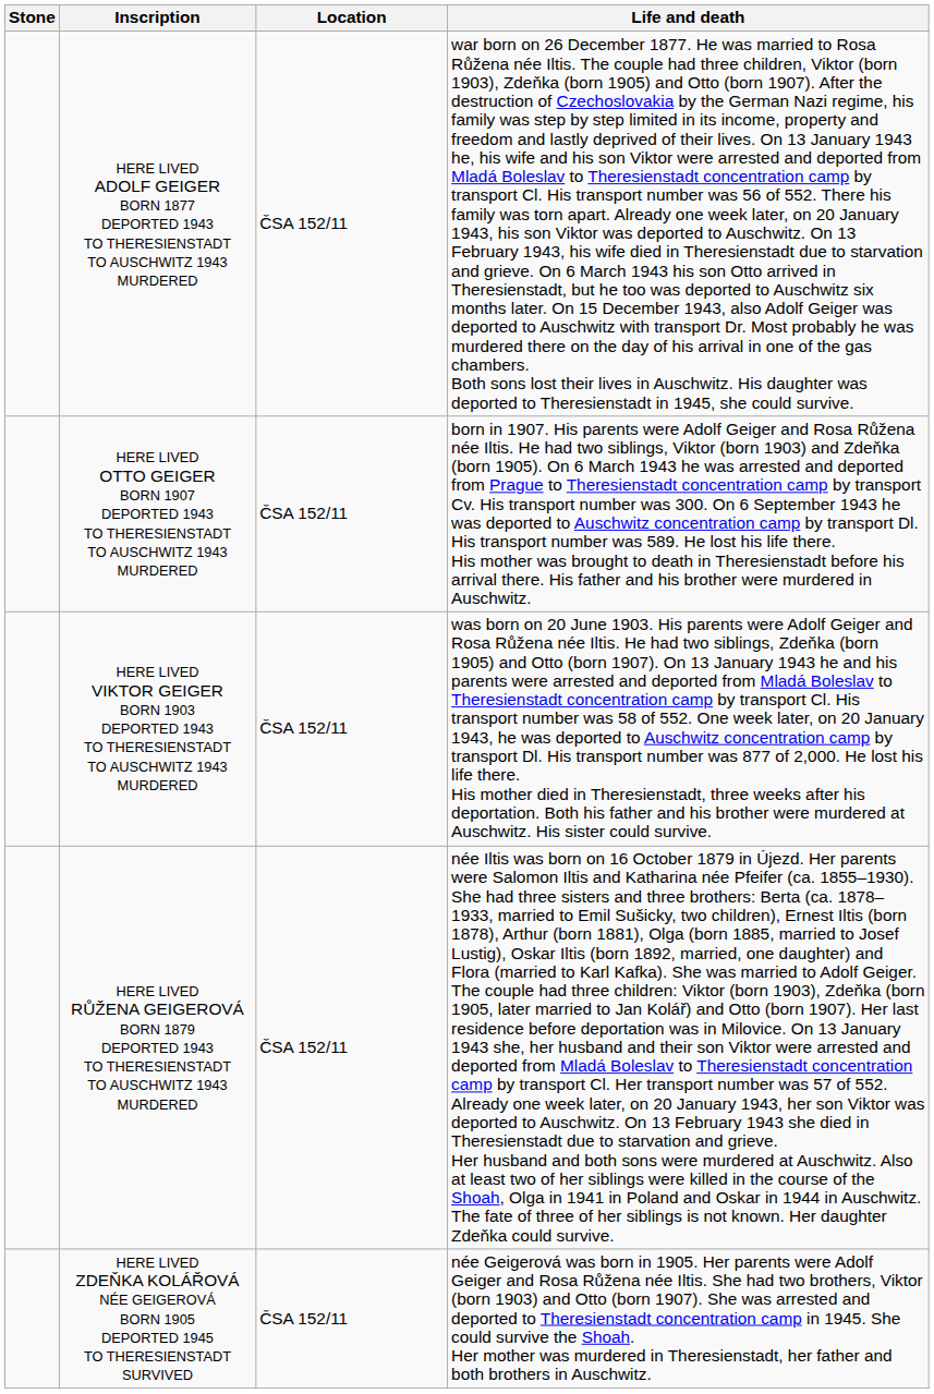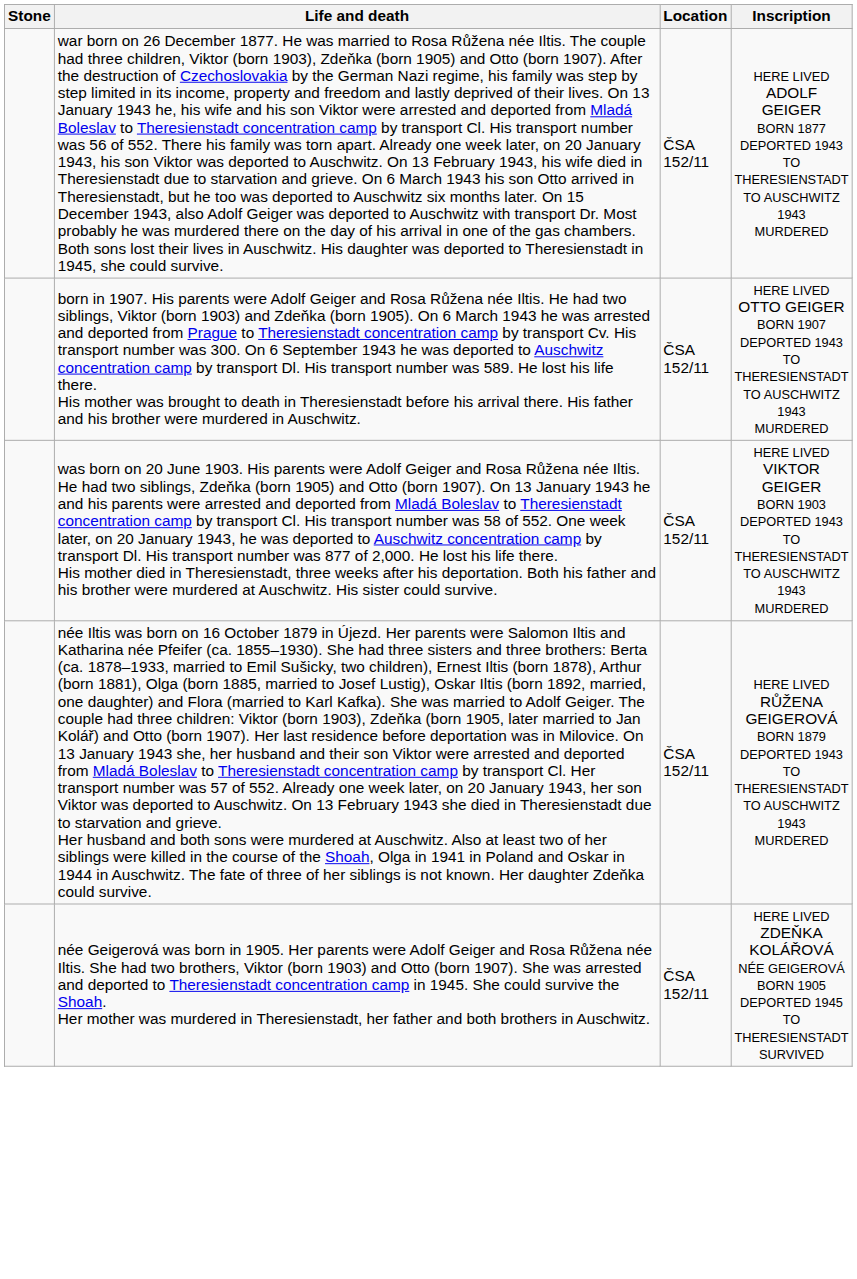columns swapped: Inscription <-> Life and death
